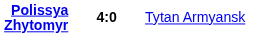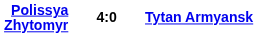Polissya Zhytomyr | column 3: normal -> bold
